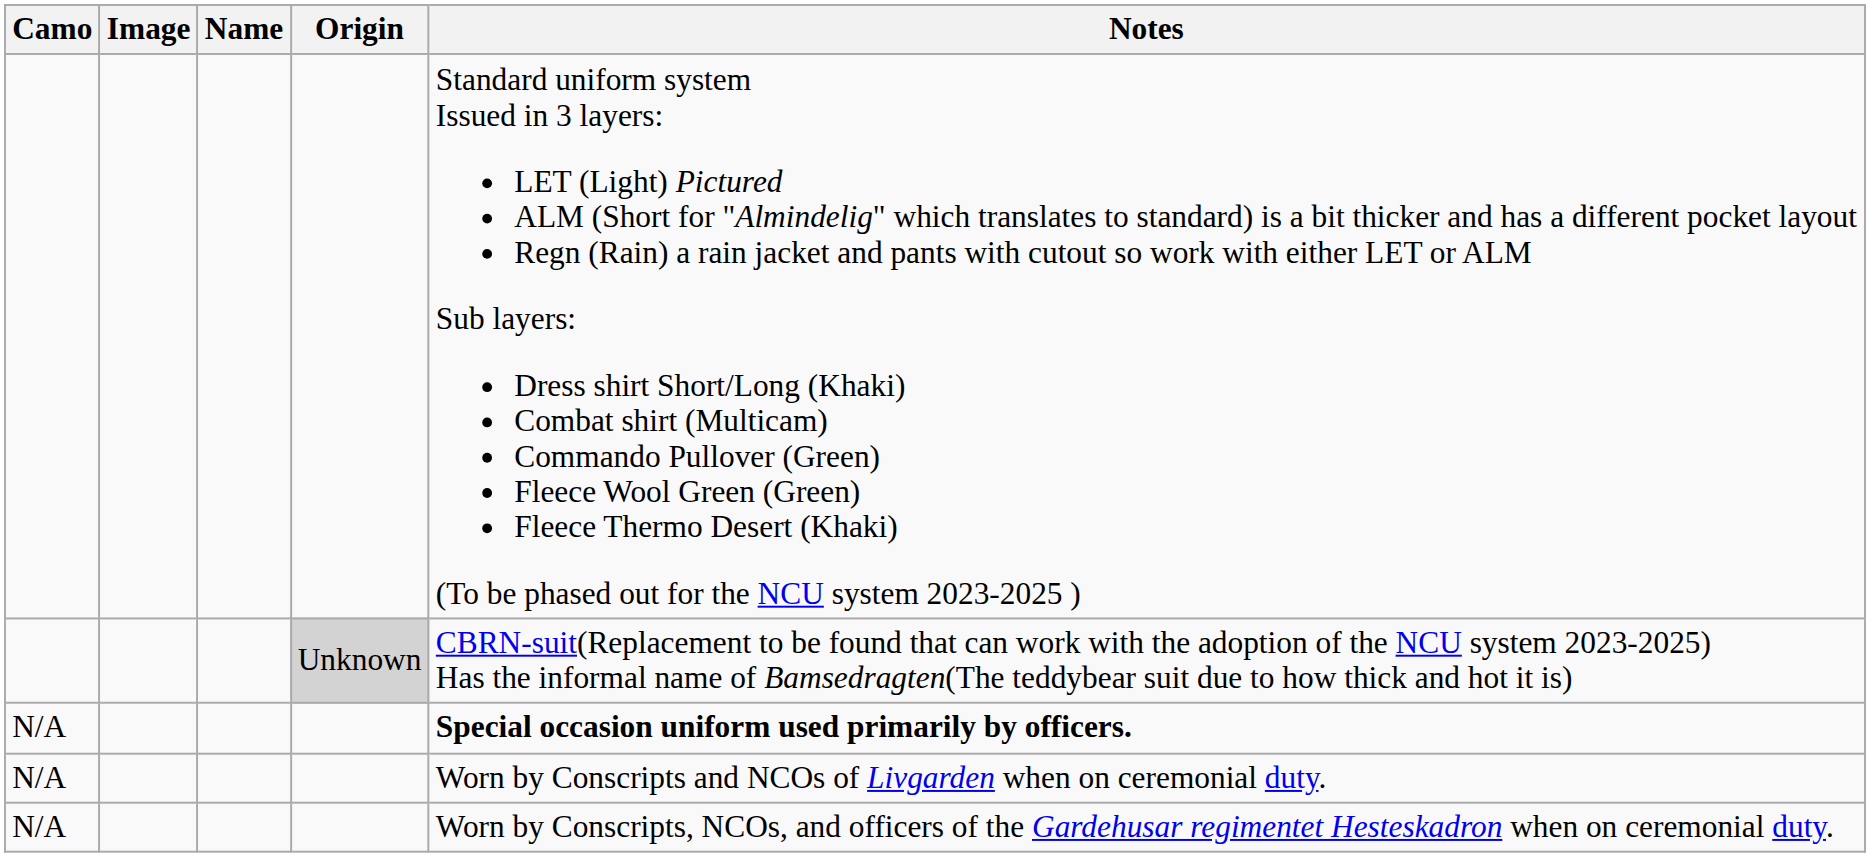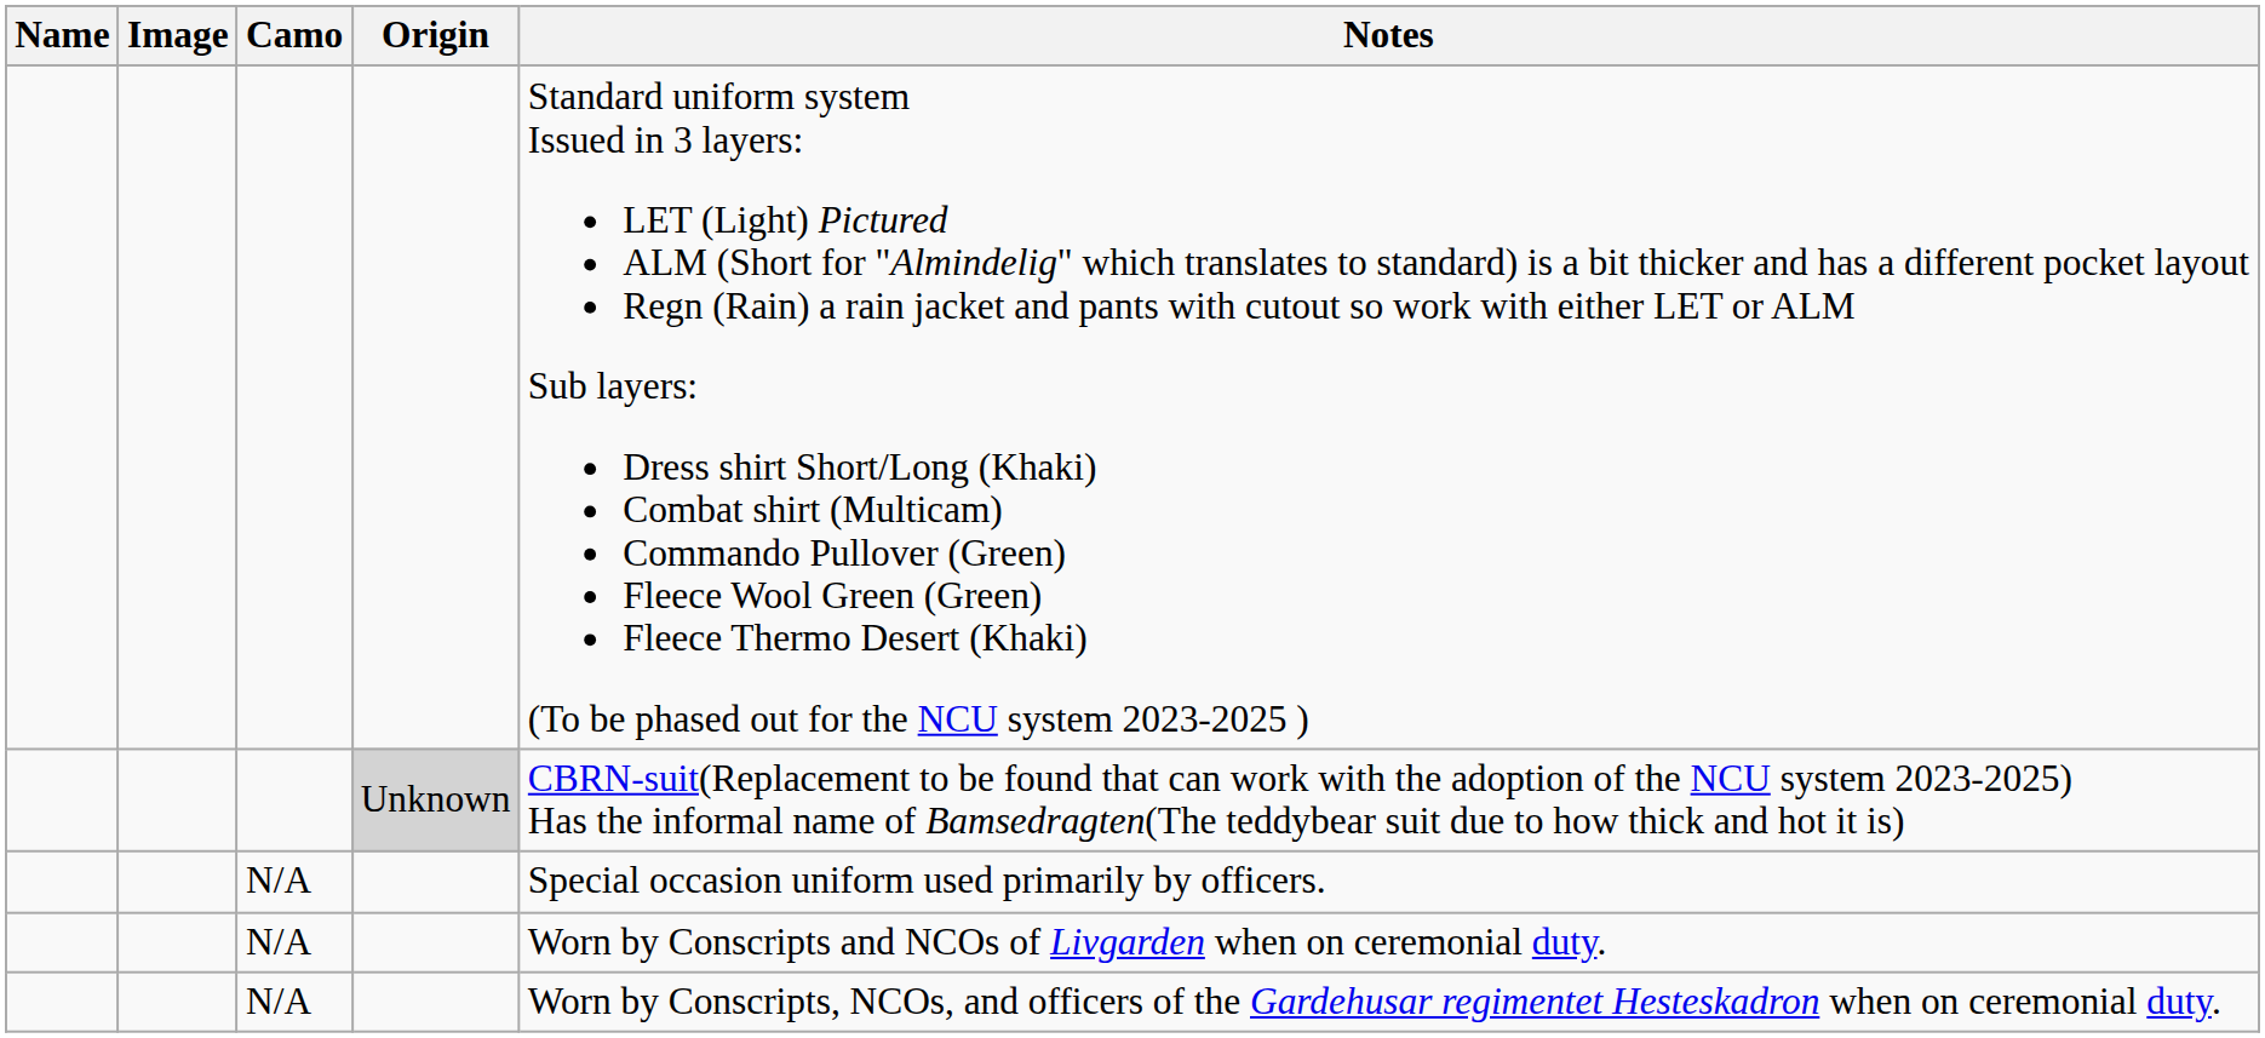columns swapped: Name <-> Camo
row 4 | Notes: bold -> normal
